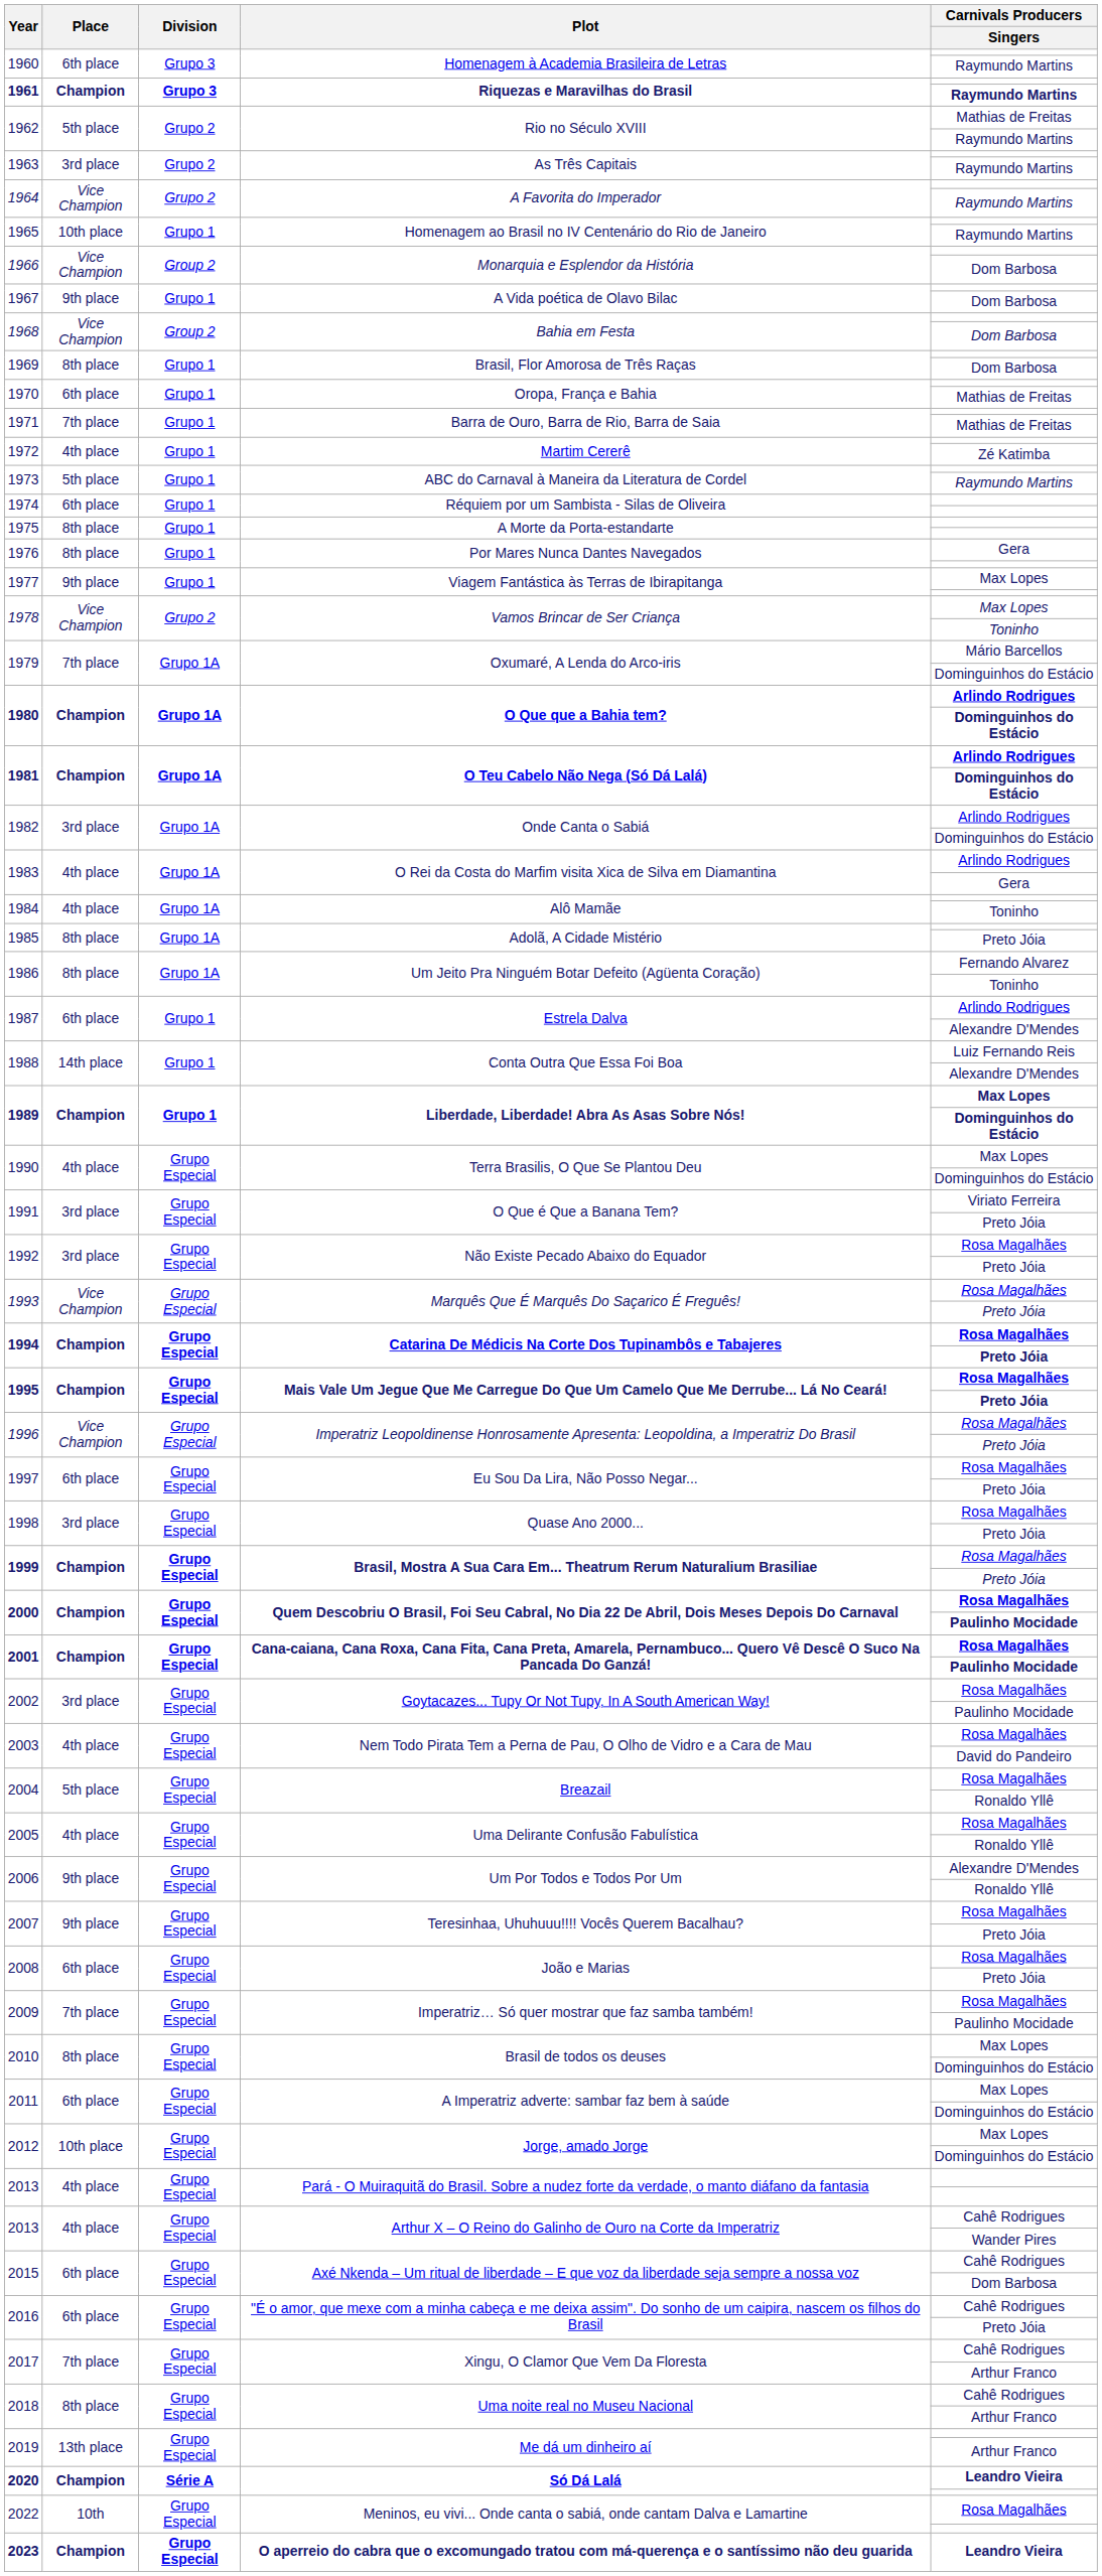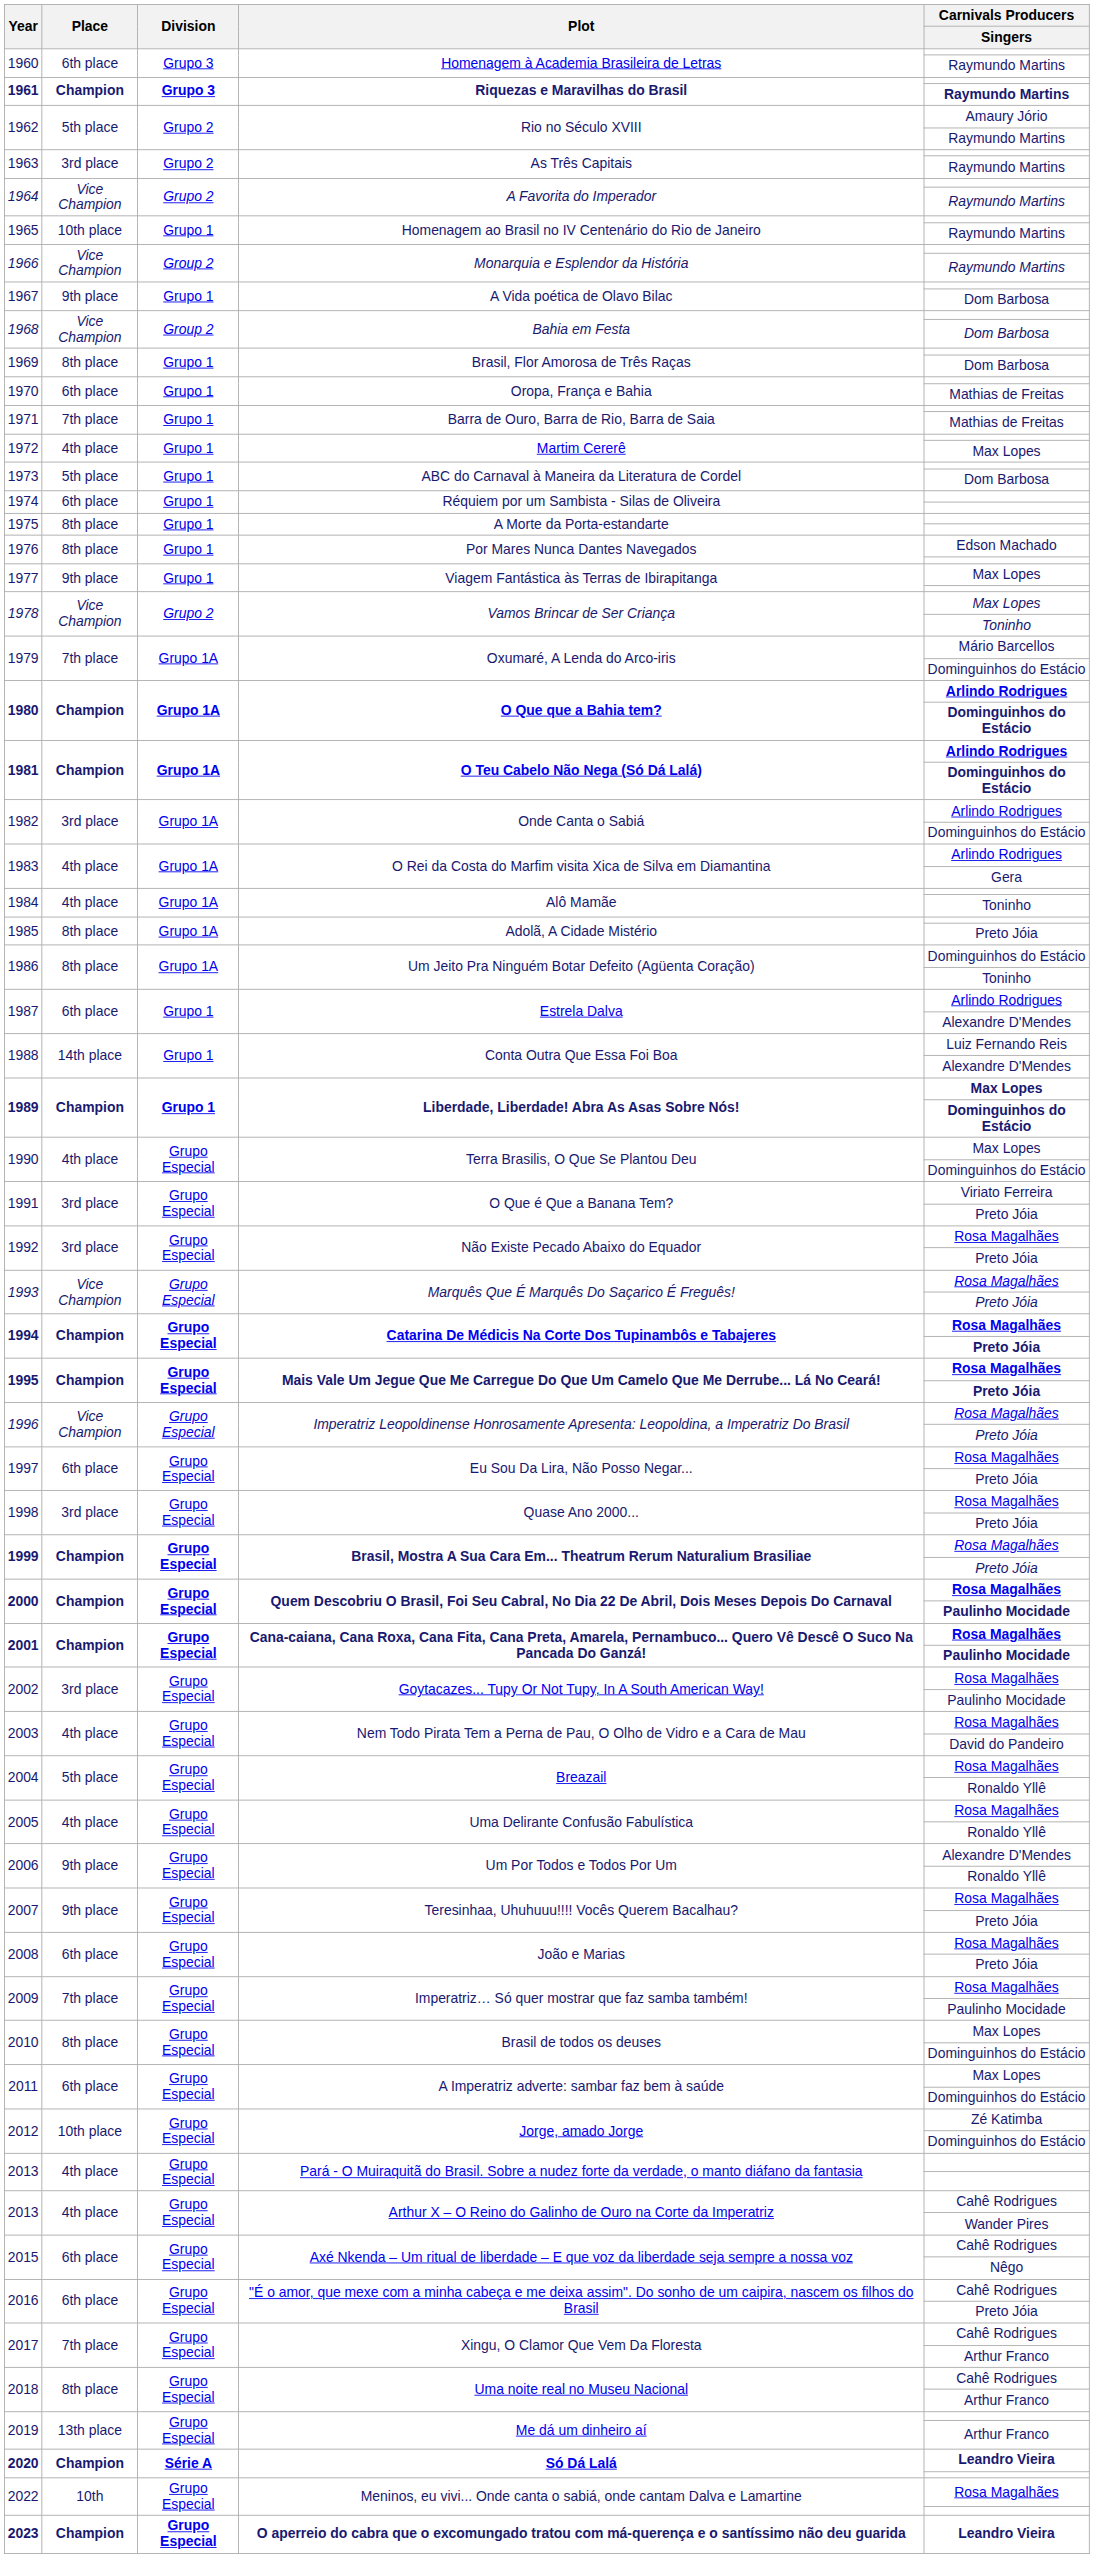row 7 | Carnivals Producers / Singers: Mathias de Freitas -> Amaury Jório
row 16 | Carnivals Producers / Singers: Dom Barbosa -> Raymundo Martins
row 28 | Carnivals Producers / Singers: Zé Katimba -> Max Lopes
row 30 | Carnivals Producers / Singers: Raymundo Martins -> Dom Barbosa
row 35 | Carnivals Producers / Singers: Gera -> Edson Machado
row 55 | Carnivals Producers / Singers: Fernando Alvarez -> Dominguinhos do Estácio
row 107 | Carnivals Producers / Singers: Max Lopes -> Zé Katimba
row 114 | Carnivals Producers / Singers: Dom Barbosa -> Nêgo
